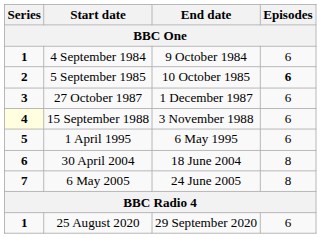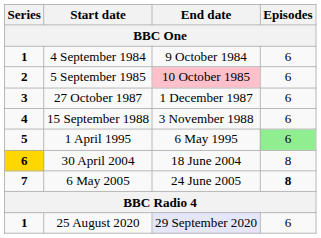5 September 1985 | End date: no background -> pink background
5 September 1985 | Episodes: bold -> normal
15 September 1988 | Series: lightyellow background -> no background
1 April 1995 | Episodes: no background -> lightgreen background
30 April 2004 | Series: no background -> gold background
6 May 2005 | Episodes: normal -> bold
25 August 2020 | End date: no background -> lavender background
